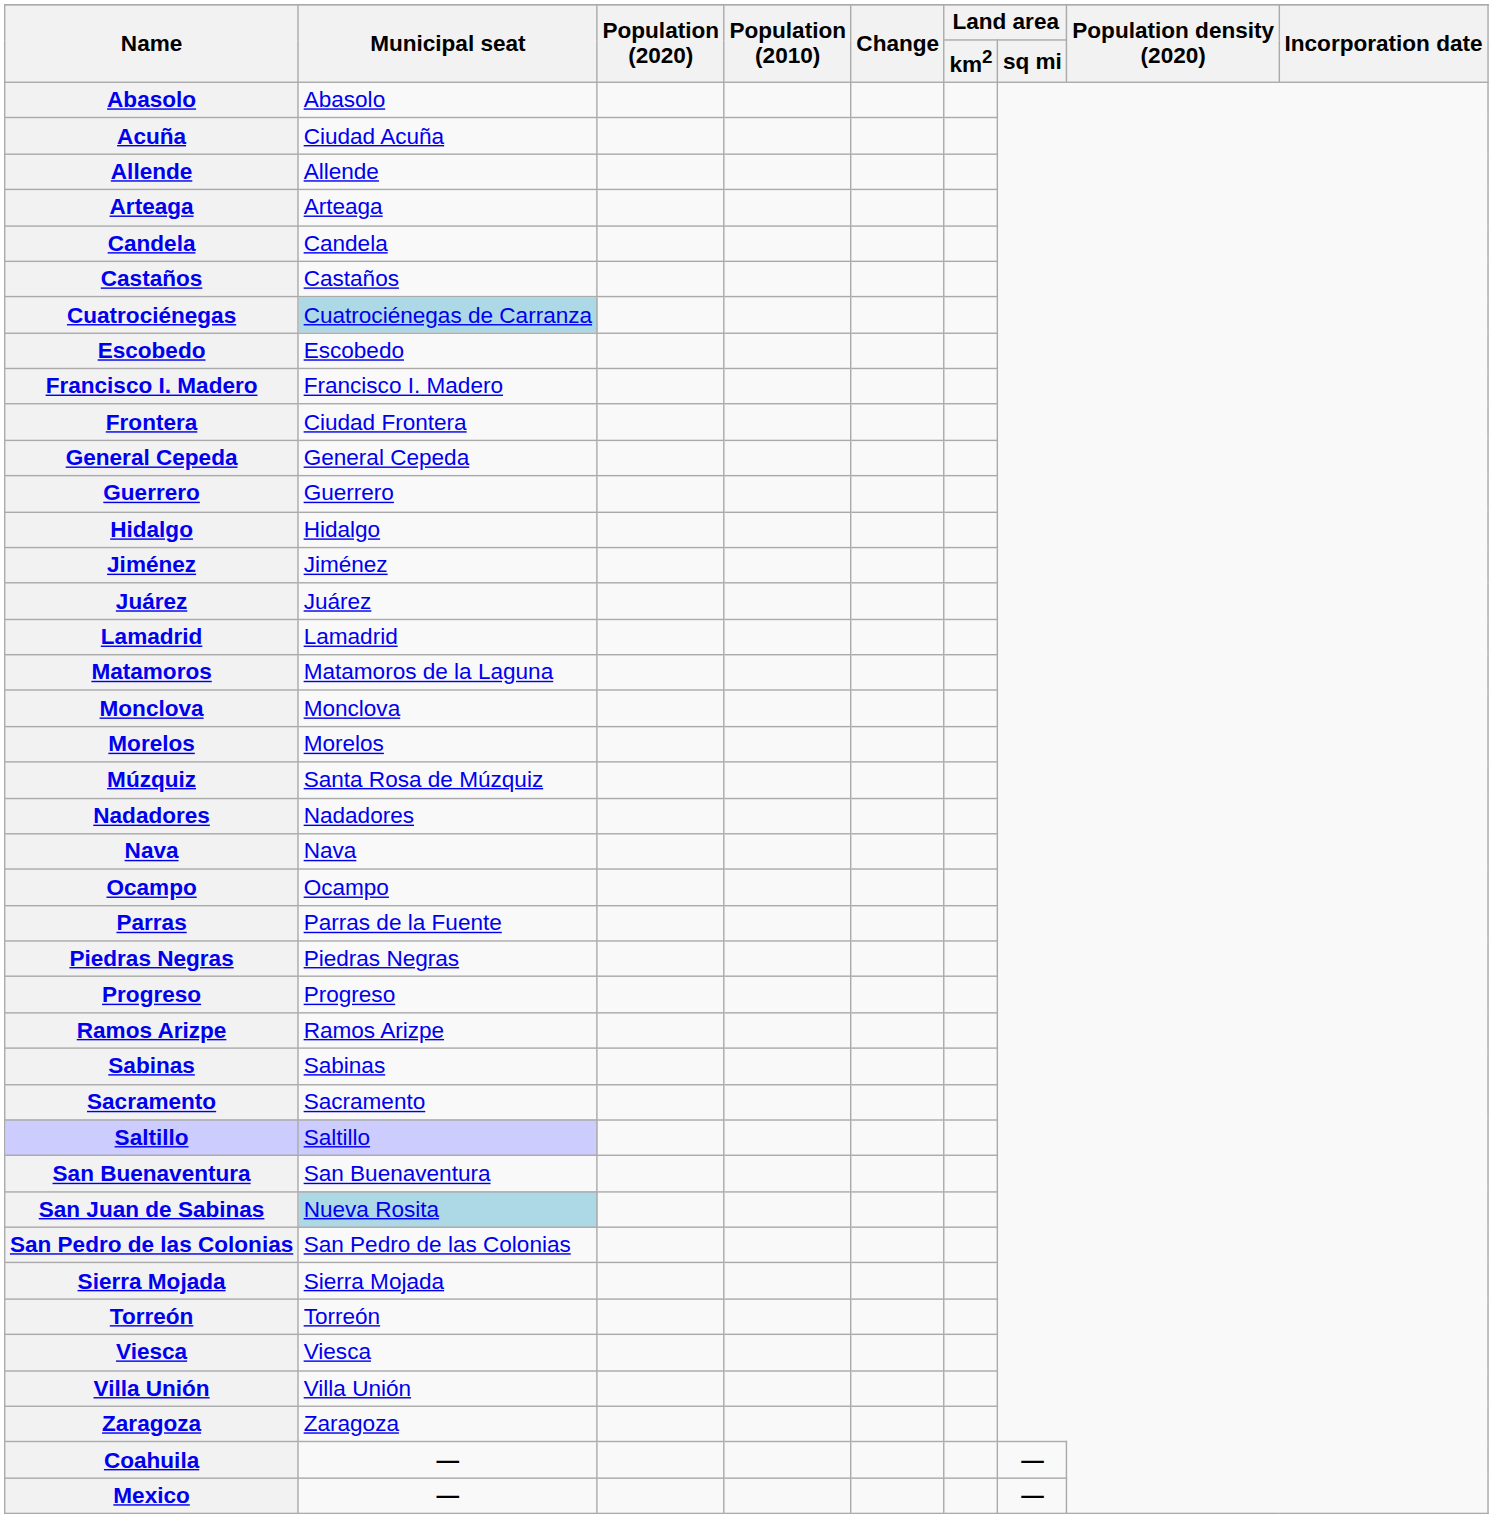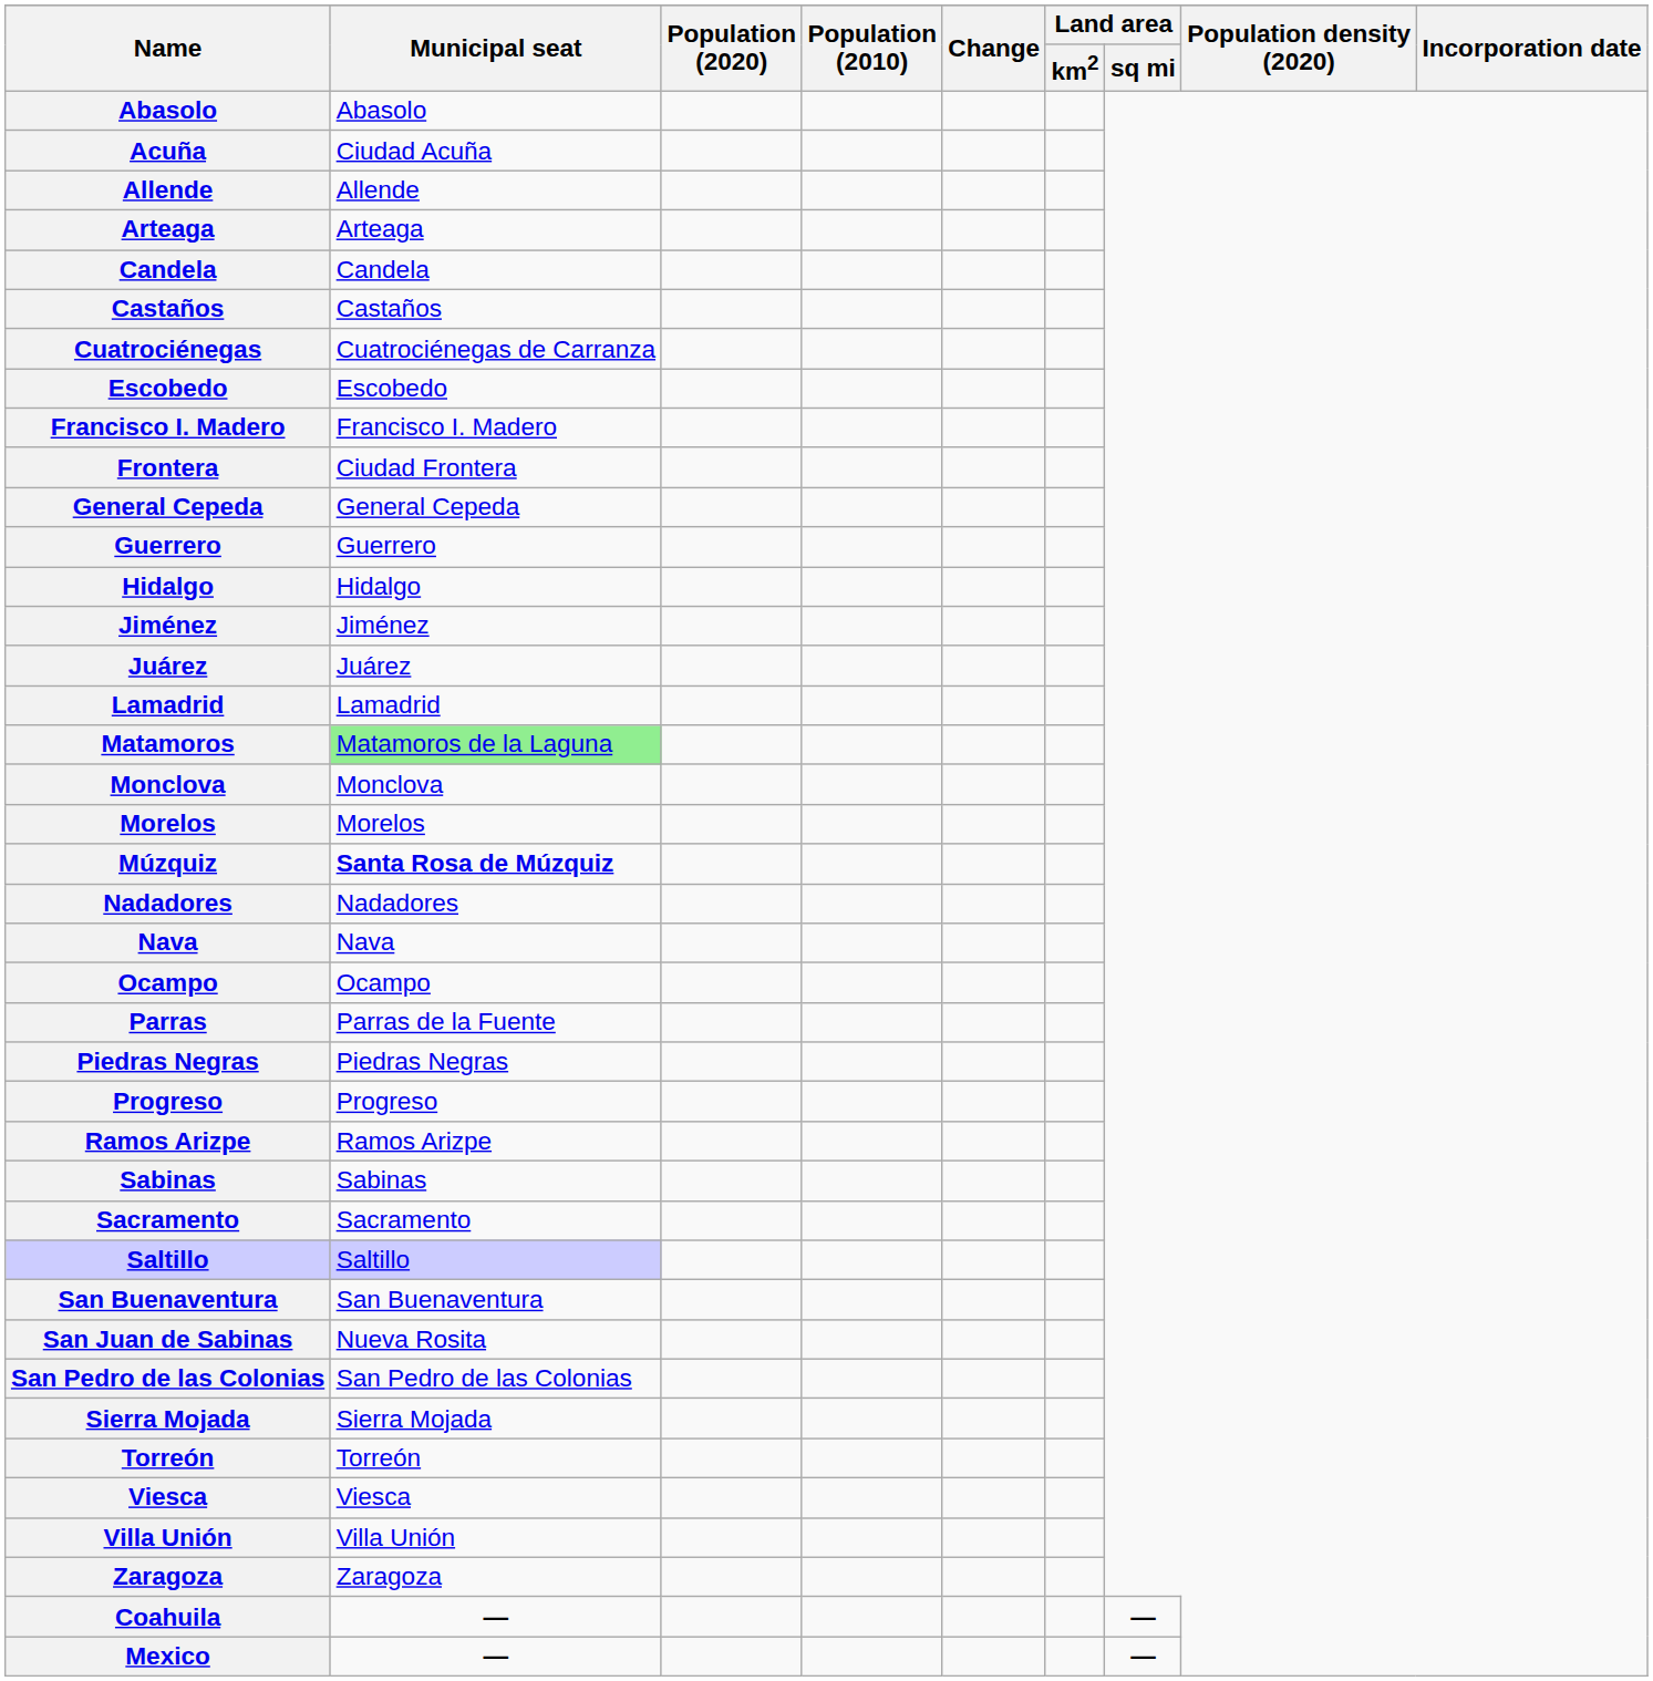Cuatrociénegas | Municipal seat: lightblue background -> no background
Matamoros | Municipal seat: no background -> lightgreen background
Múzquiz | Municipal seat: normal -> bold
San Juan de Sabinas | Municipal seat: lightblue background -> no background
